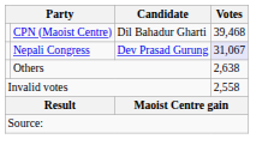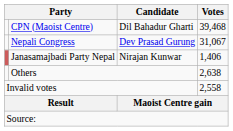Nepali Congress | Votes: lavender background -> no background
+ row: Janasamajbadi Party Nepal | Nirajan Kunwar | 1,406
